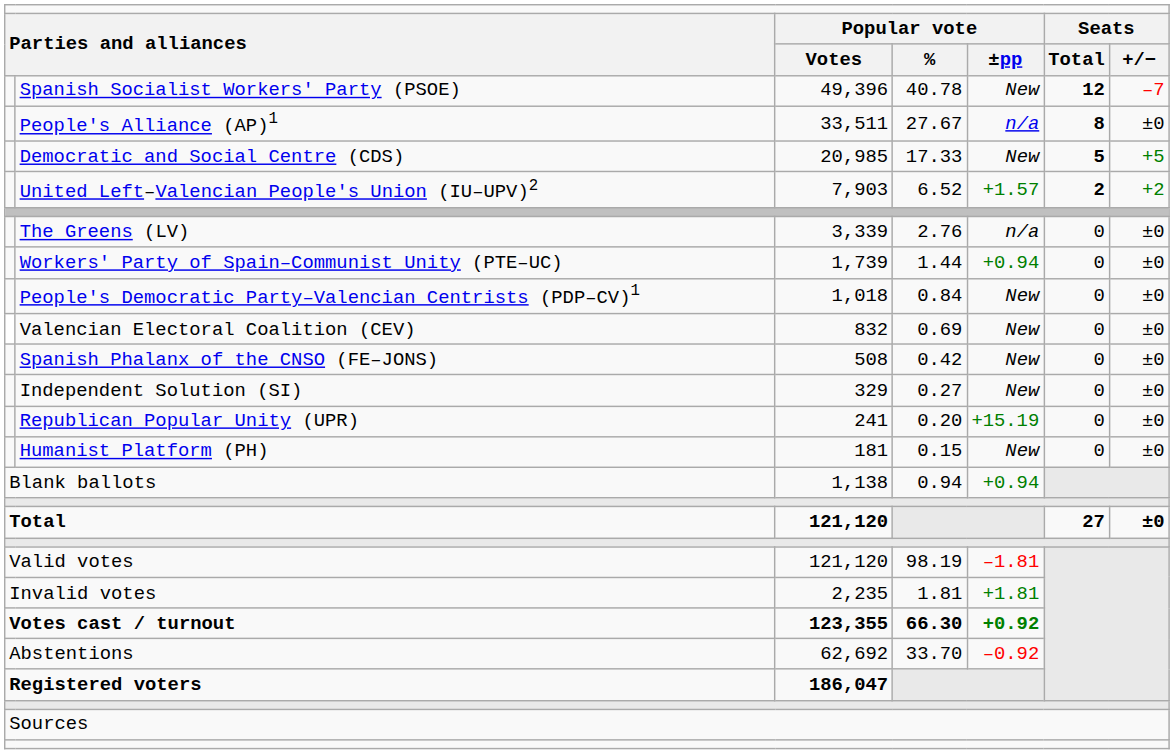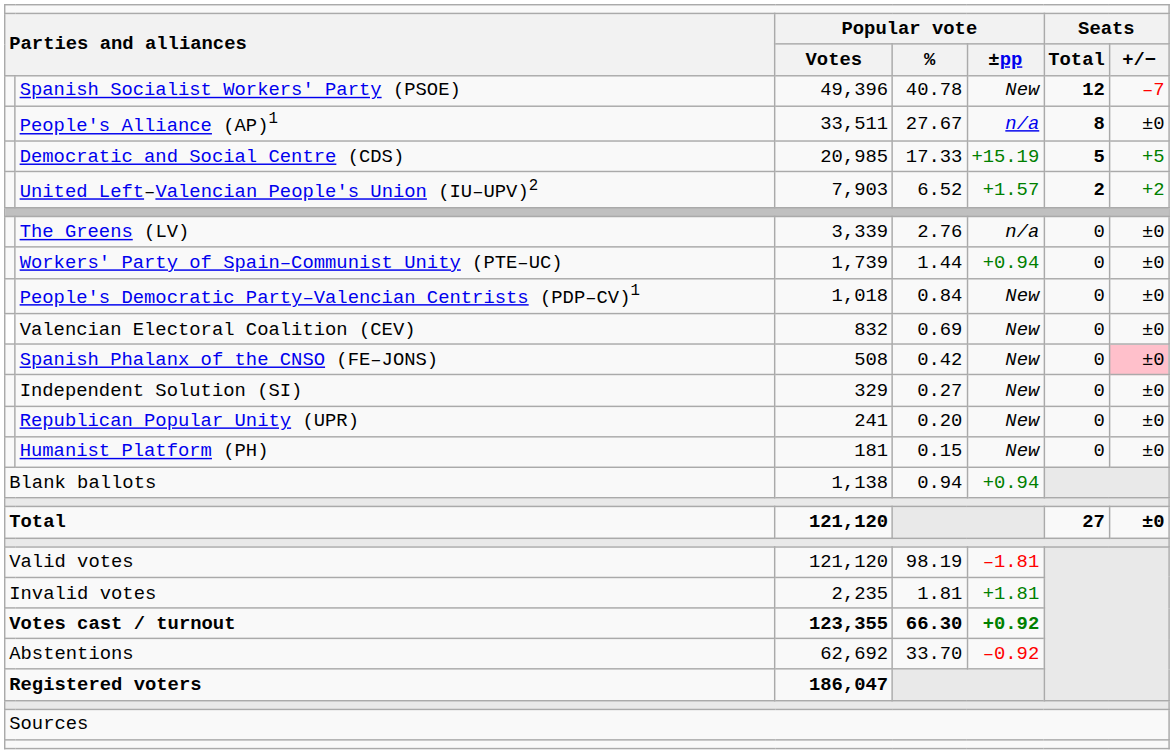Democratic and Social Centre (CDS) | column 5: New -> +15.19
Spanish Phalanx of the CNSO (FE–JONS) | column 7: no background -> pink background
Republican Popular Unity (UPR) | column 5: +15.19 -> New
